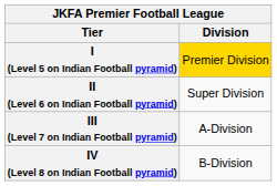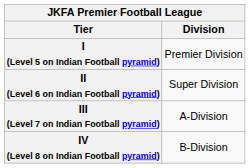I (Level 5 on Indian Football pyramid) | Division: gold background -> no background
